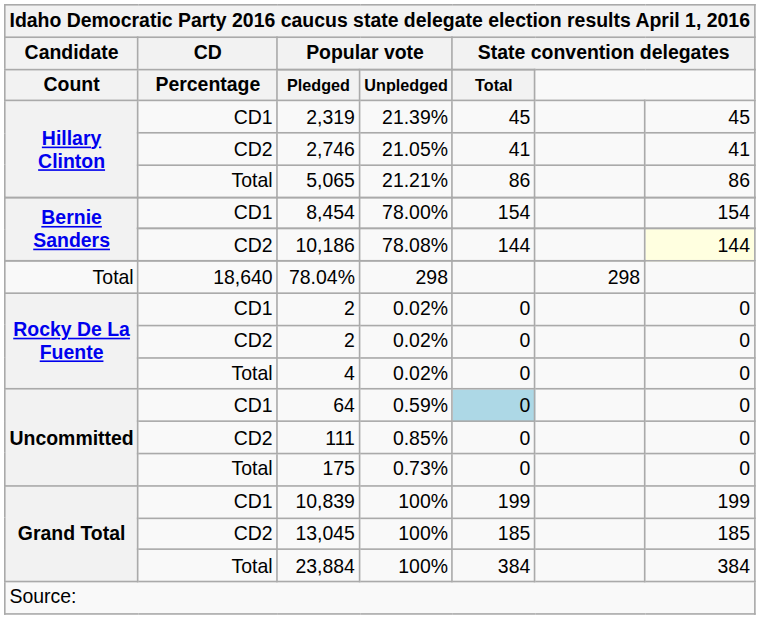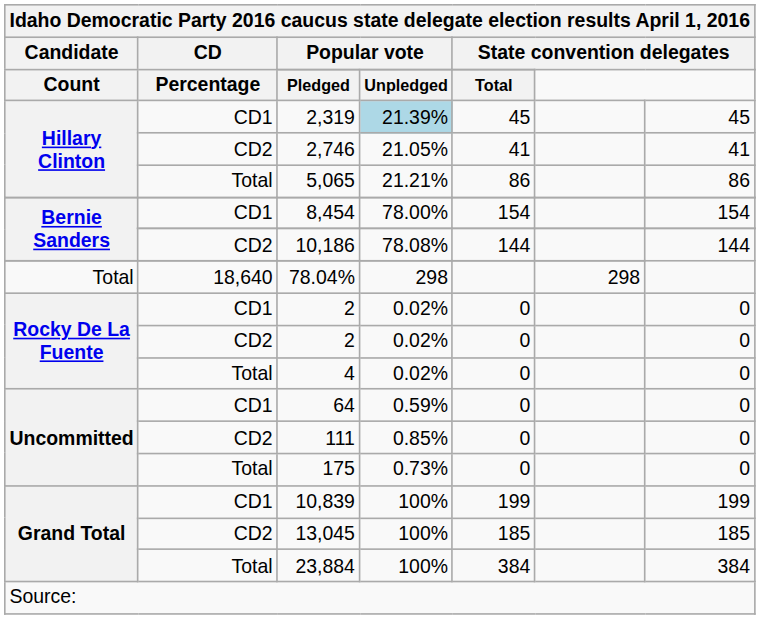2,319 | column 4: no background -> lightblue background
10,186 | column 7: lightyellow background -> no background
64 | column 5: lightblue background -> no background
